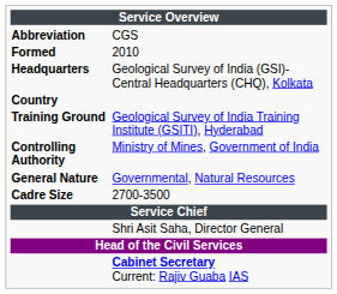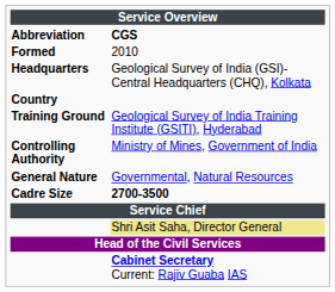CGS | column 2: normal -> bold
2700-3500 | column 2: normal -> bold
Shri Asit Saha, Director General | column 2: no background -> khaki background
